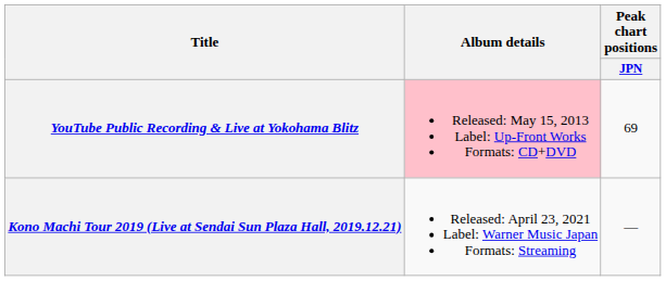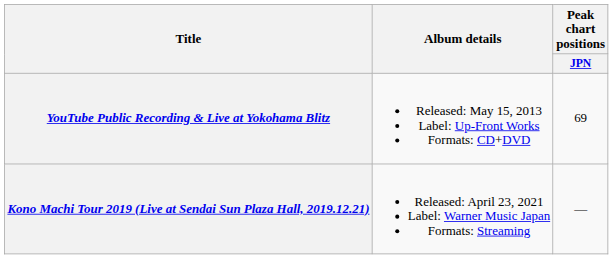YouTube Public Recording & Live at Yokohama Blitz | Album details: pink background -> no background
